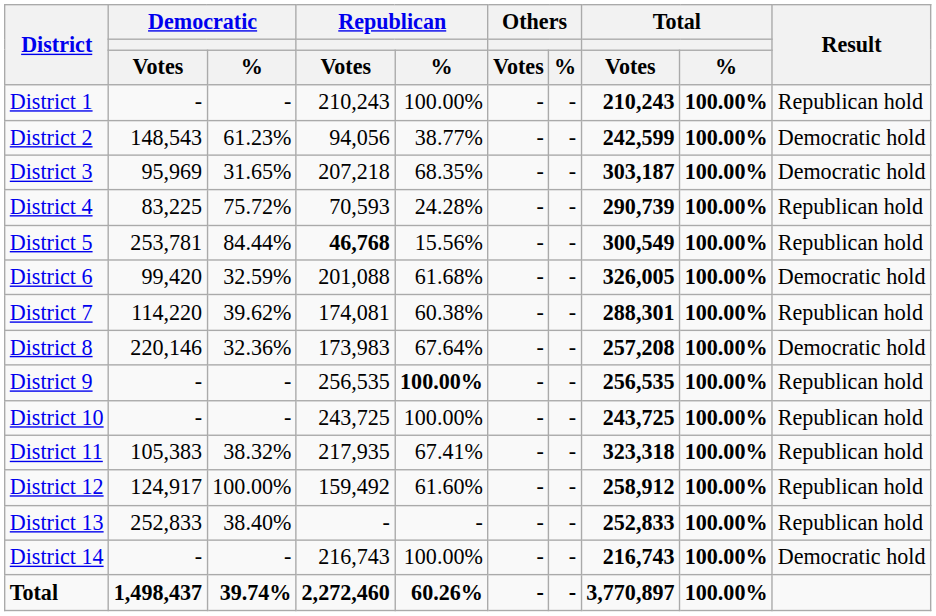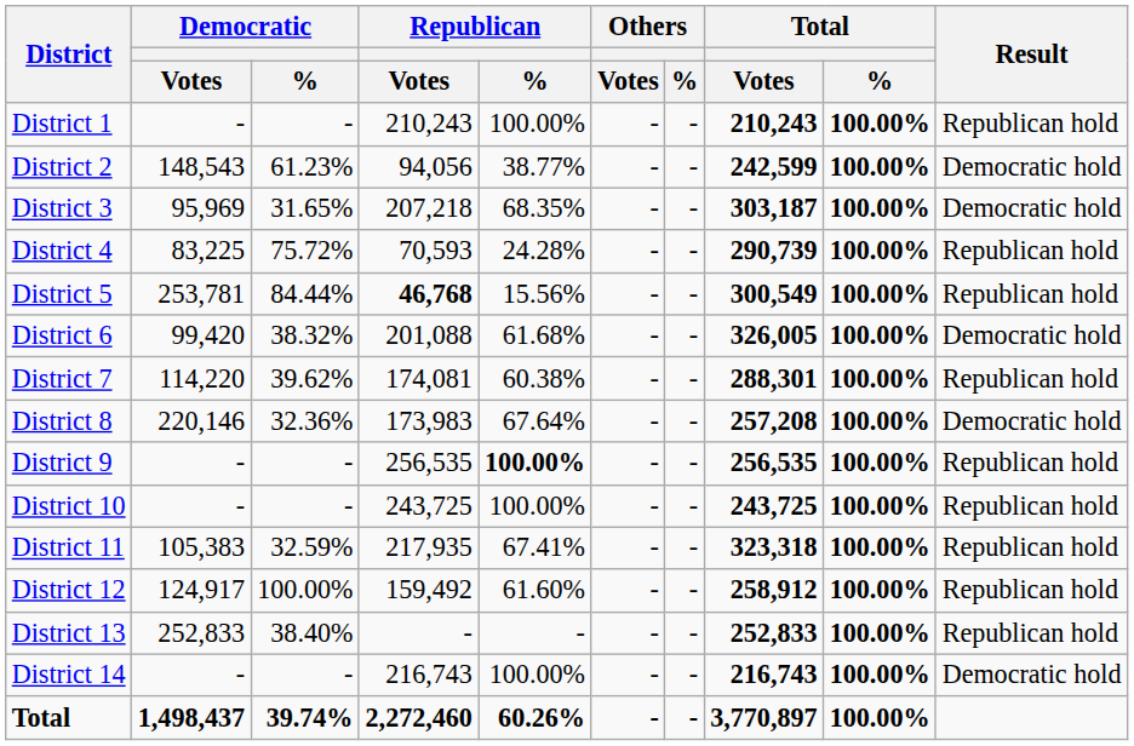District 6 | Democratic / %: 32.59% -> 38.32%
District 11 | Democratic / %: 38.32% -> 32.59%
